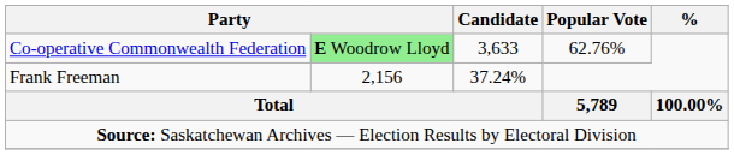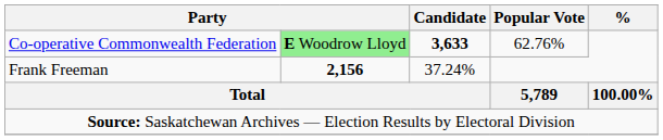Co-operative Commonwealth Federation | Candidate: normal -> bold
Frank Freeman | column 2: normal -> bold
